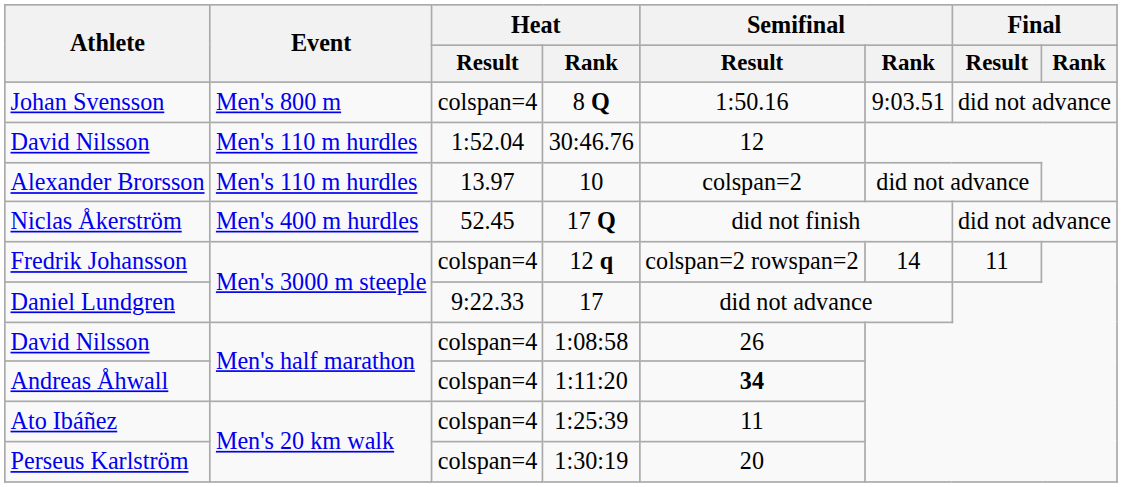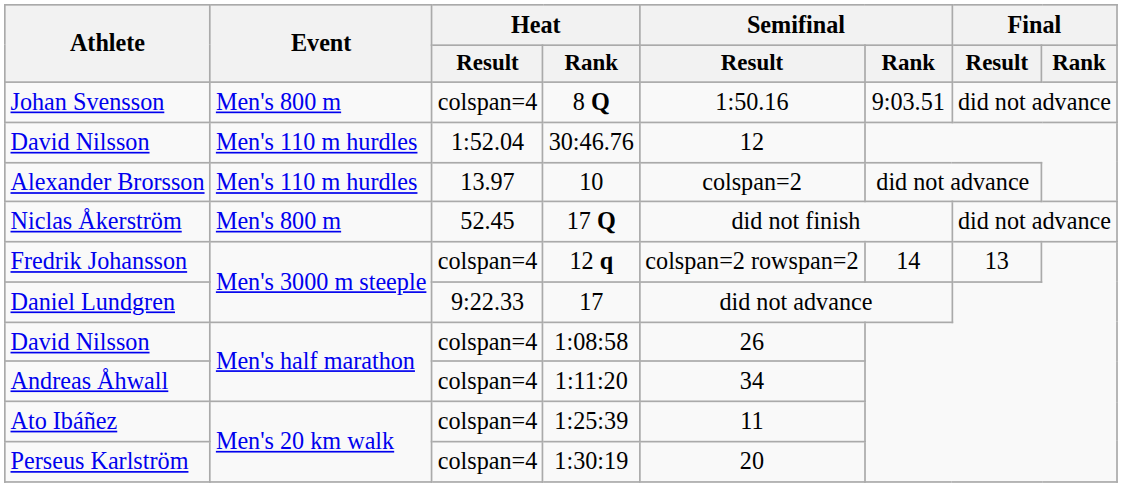Niclas Åkerström | Event: Men's 400 m hurdles -> Men's 800 m
Fredrik Johansson | Final / Result: 11 -> 13
Andreas Åhwall | Semifinal / Result: bold -> normal
